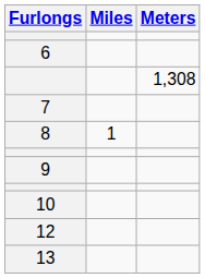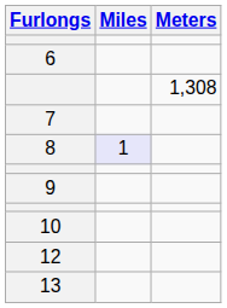8 | Miles: no background -> lavender background
